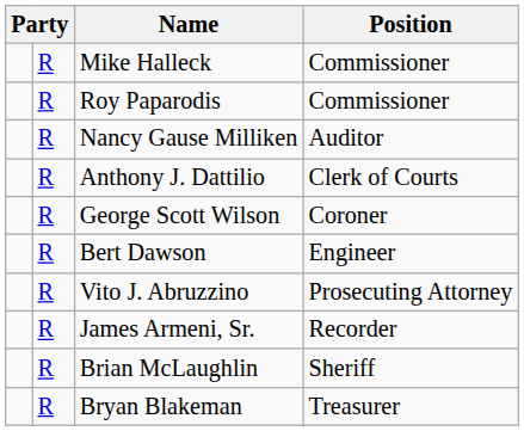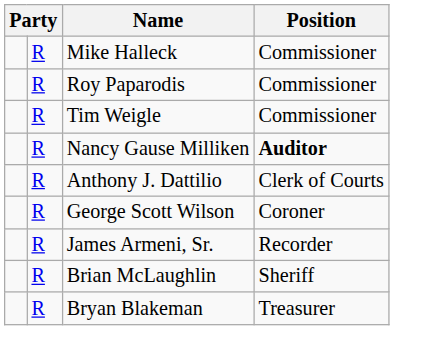+ row: R | Tim Weigle | Commissioner
Nancy Gause Milliken | Position: normal -> bold
- row: R | Bert Dawson | Engineer
- row: R | Vito J. Abruzzino | Prosecuting Attorney
